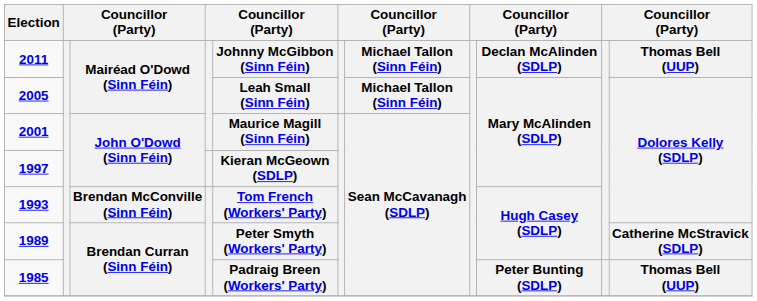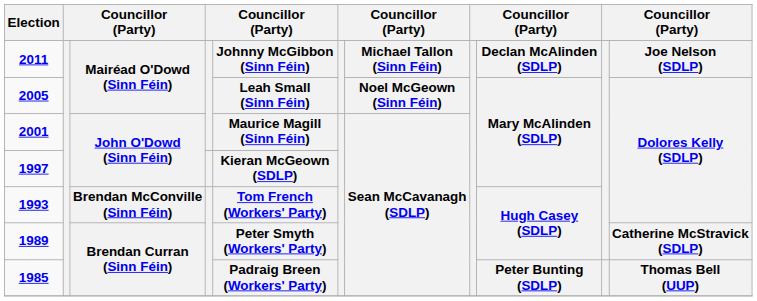2011 | column 11: Thomas Bell (UUP) -> Joe Nelson (SDLP)
2005 | column 7: Michael Tallon (Sinn Féin) -> Noel McGeown (Sinn Féin)
